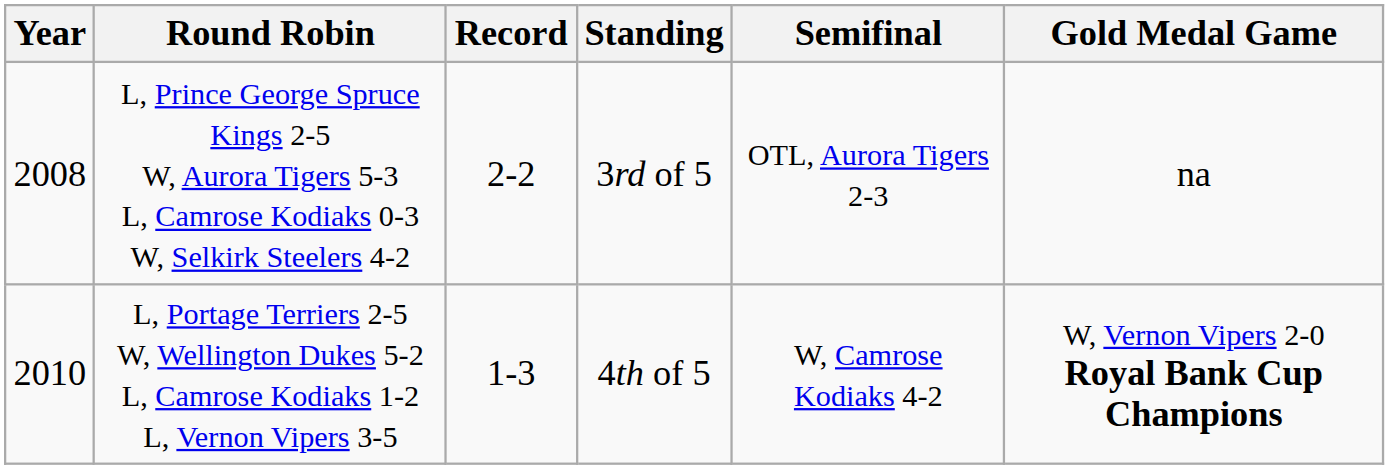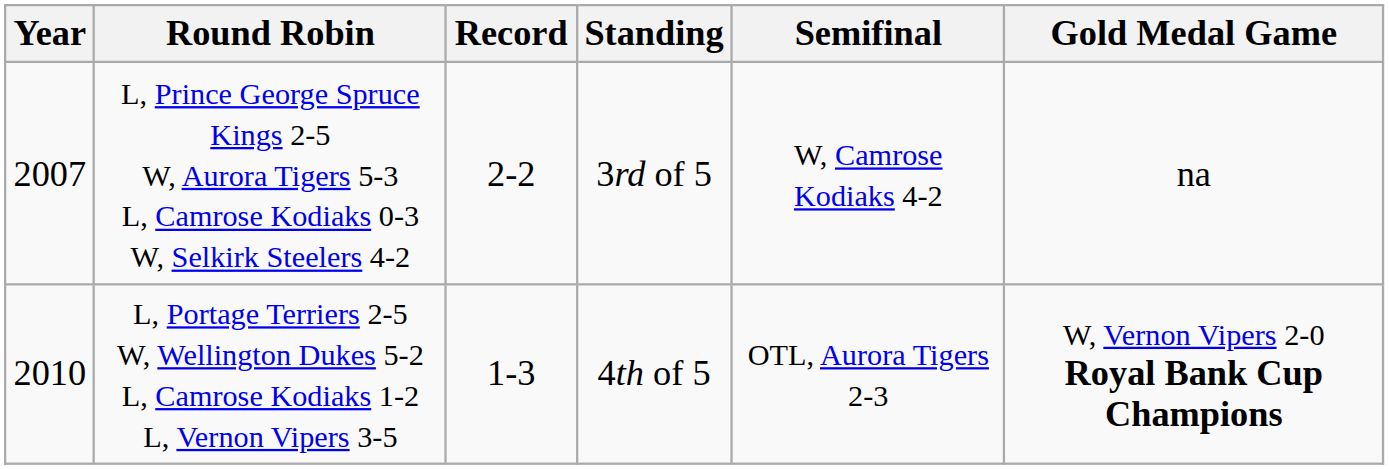row 2 | Year: 2008 -> 2007
row 2 | Semifinal: OTL, Aurora Tigers 2-3 -> W, Camrose Kodiaks 4-2
row 3 | Semifinal: W, Camrose Kodiaks 4-2 -> OTL, Aurora Tigers 2-3
